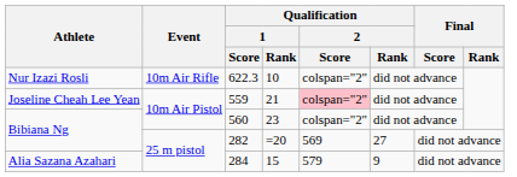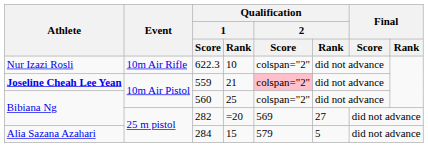559 | Athlete: normal -> bold
560 | Qualification / 1 / Rank: 23 -> 25
284 | Qualification / 2 / Rank: 9 -> 5
